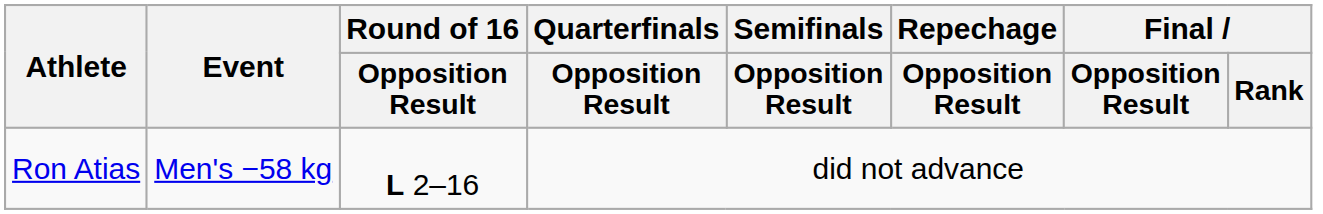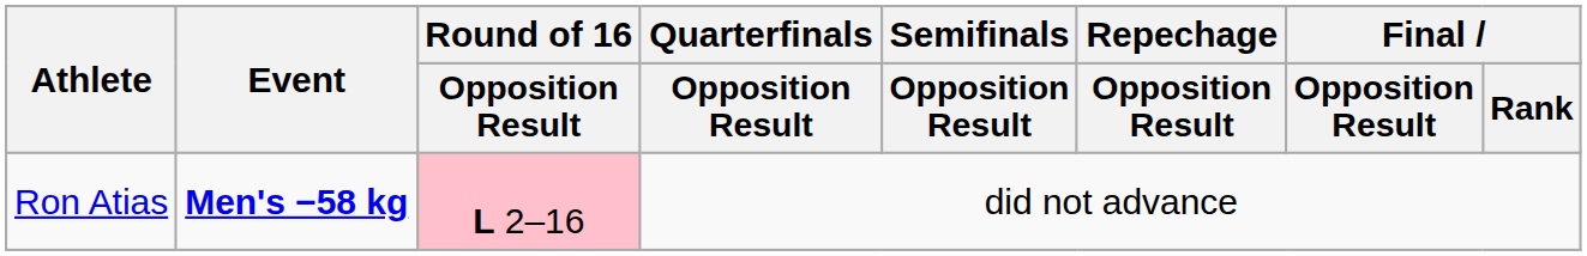Ron Atias | Event: normal -> bold
Ron Atias | Round of 16 / Opposition Result: no background -> pink background
